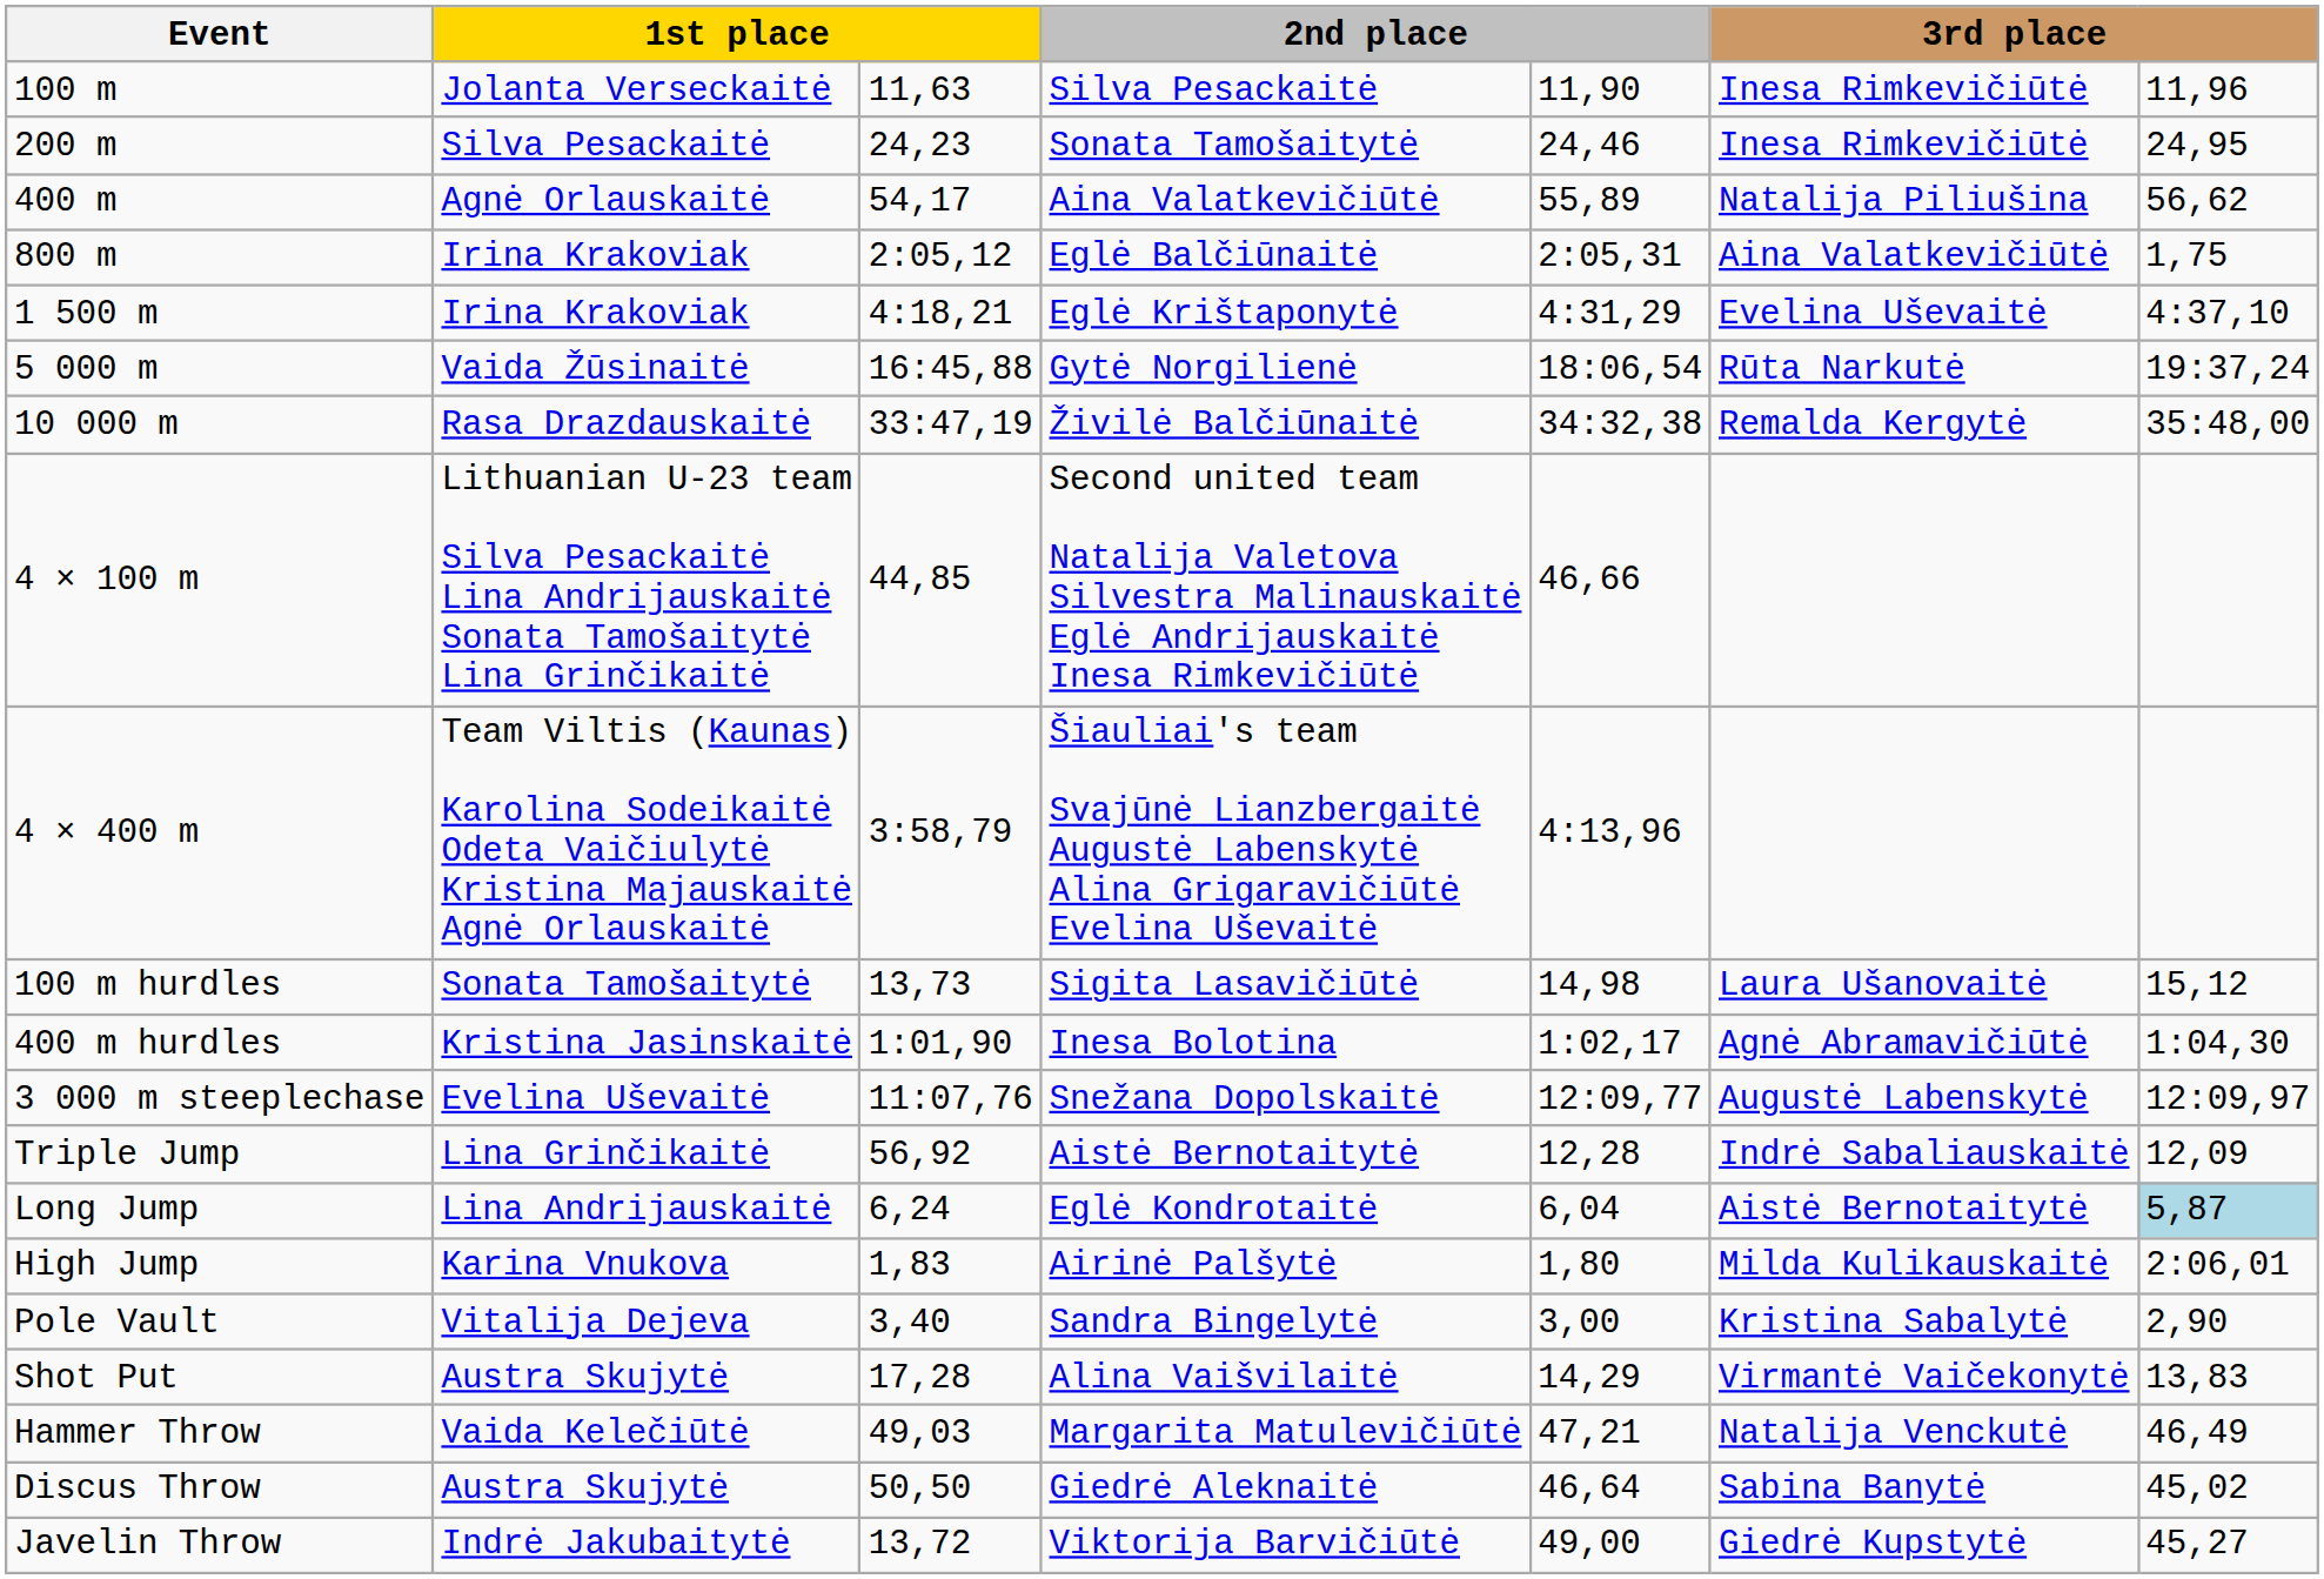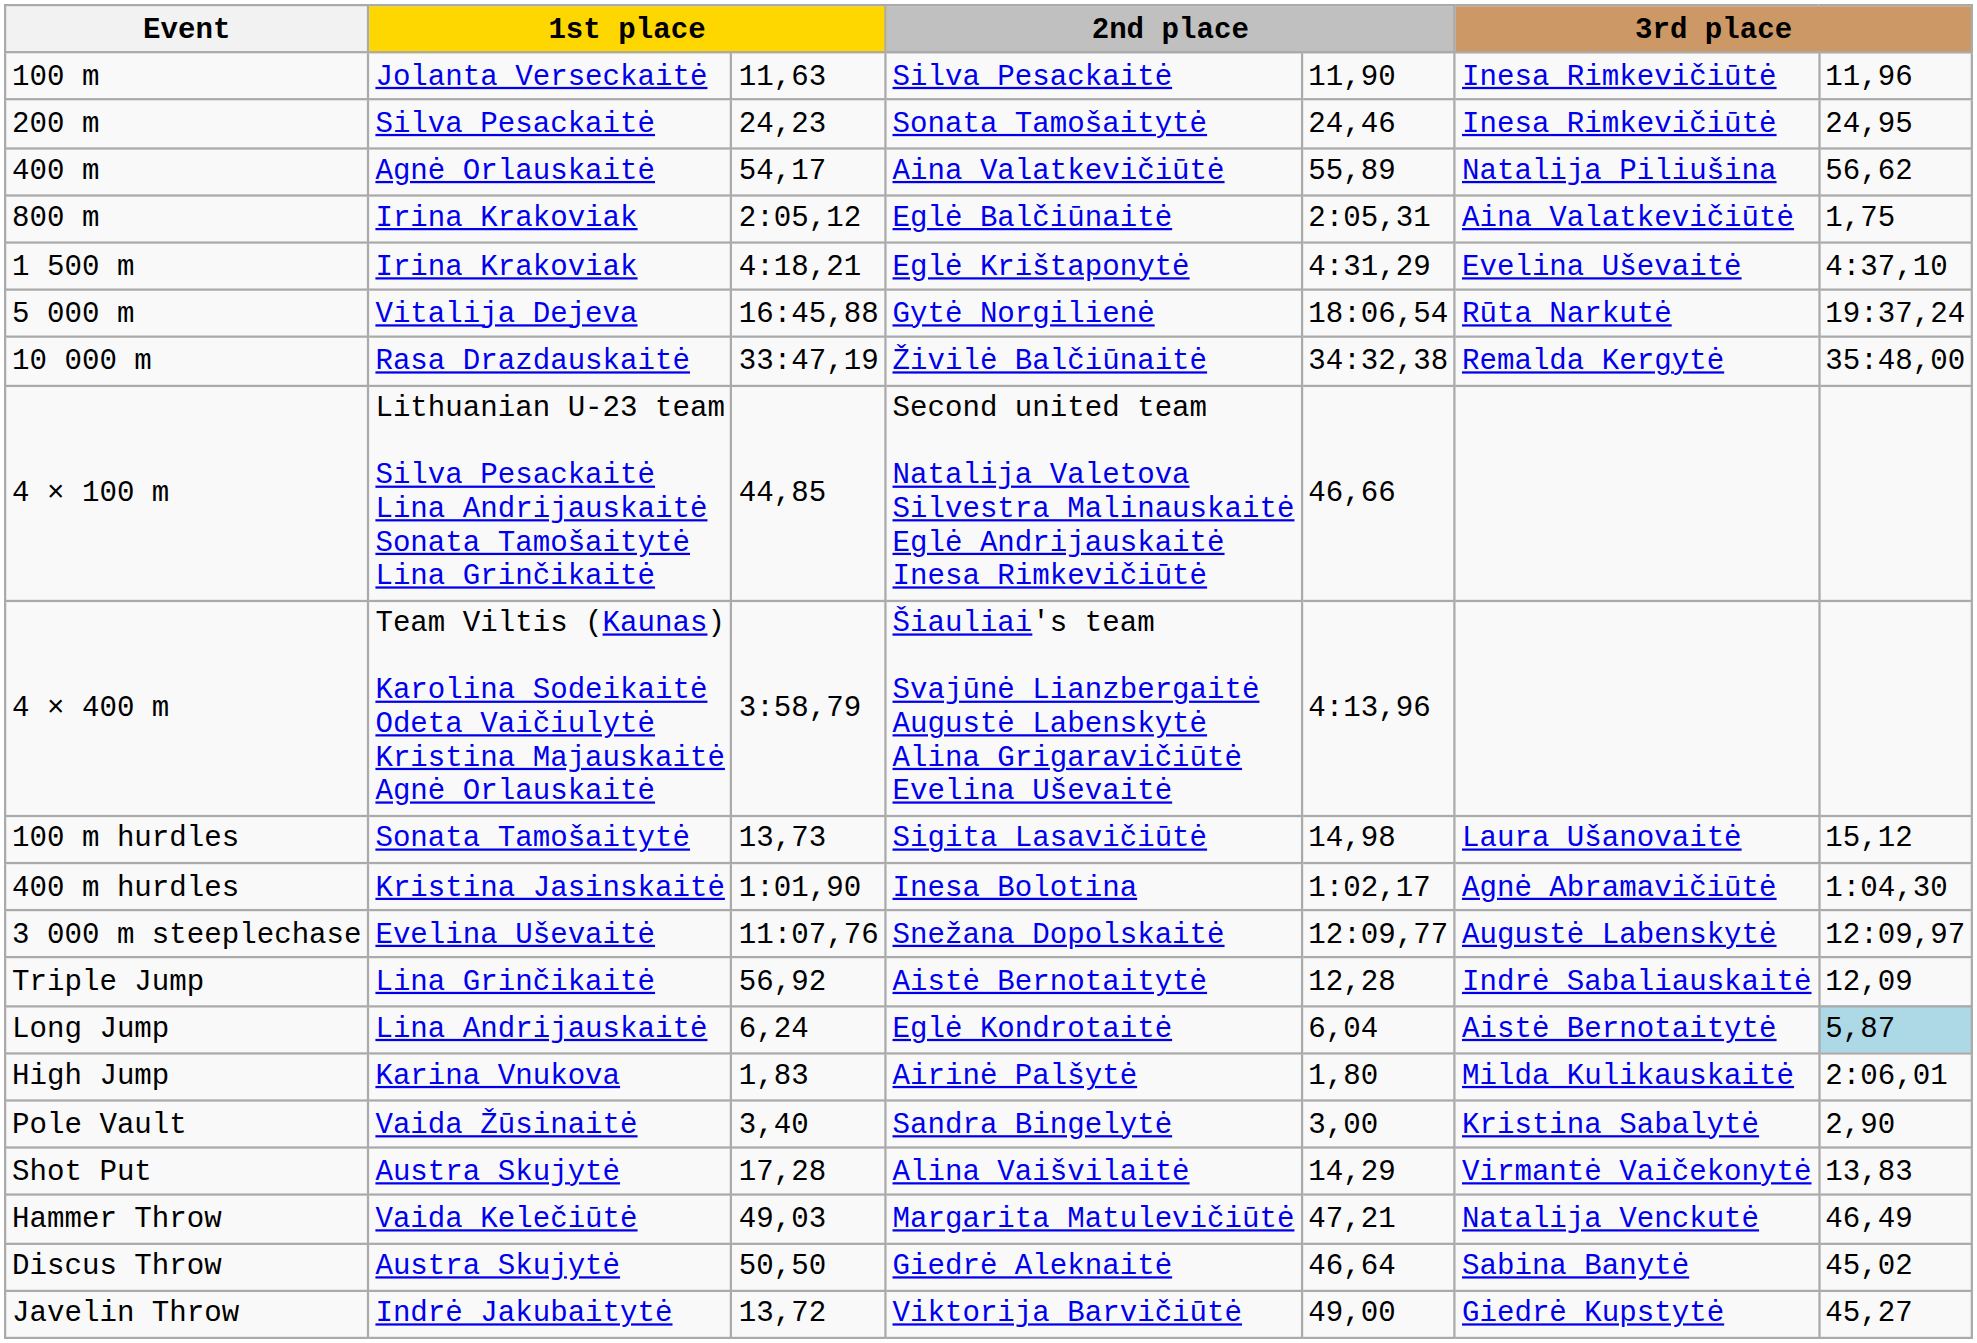5 000 m | column 2: Vaida Žūsinaitė -> Vitalija Dejeva
Pole Vault | column 2: Vitalija Dejeva -> Vaida Žūsinaitė
